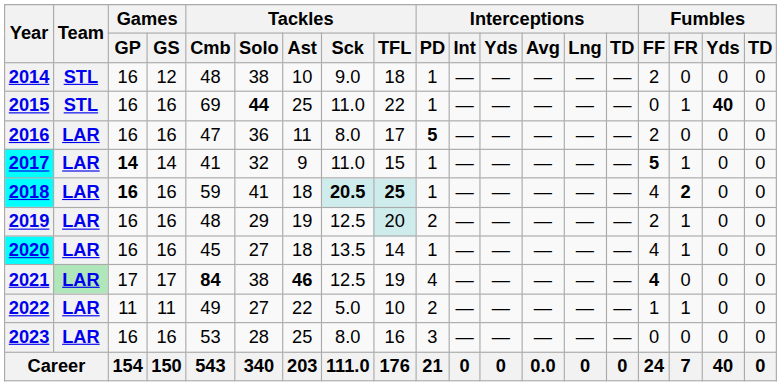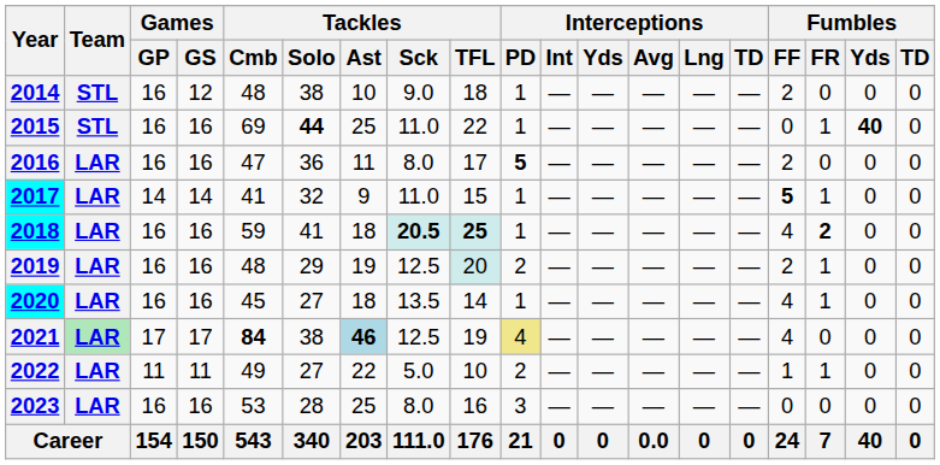2017 | Games / GP: bold -> normal
2018 | Games / GP: bold -> normal
2021 | Tackles / Ast: no background -> lightblue background
2021 | Interceptions / PD: no background -> khaki background
2021 | Fumbles / FF: bold -> normal
